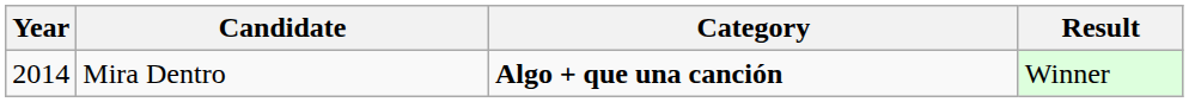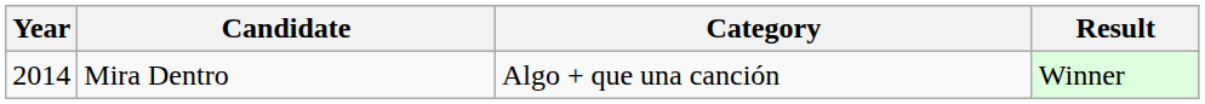Mira Dentro | Category: bold -> normal
